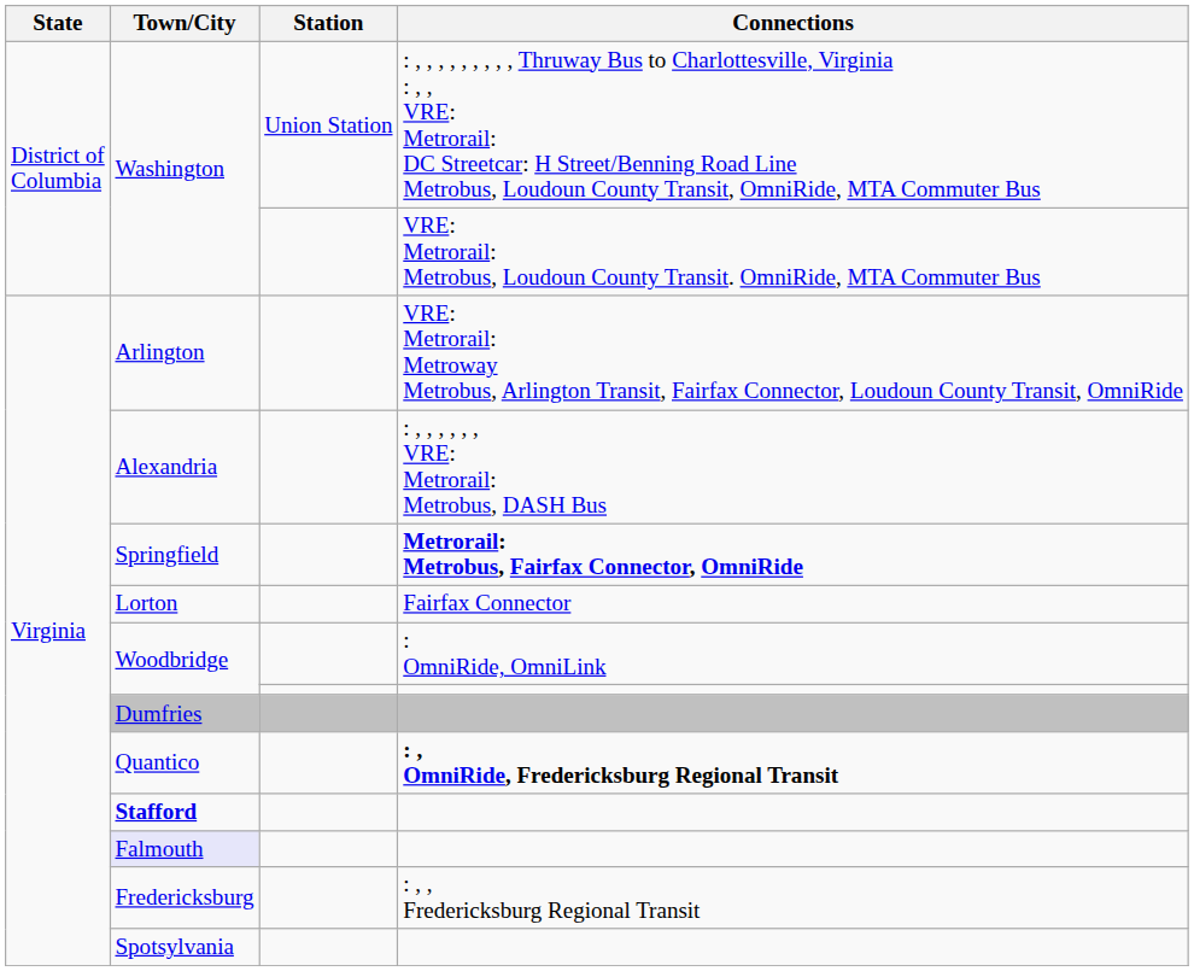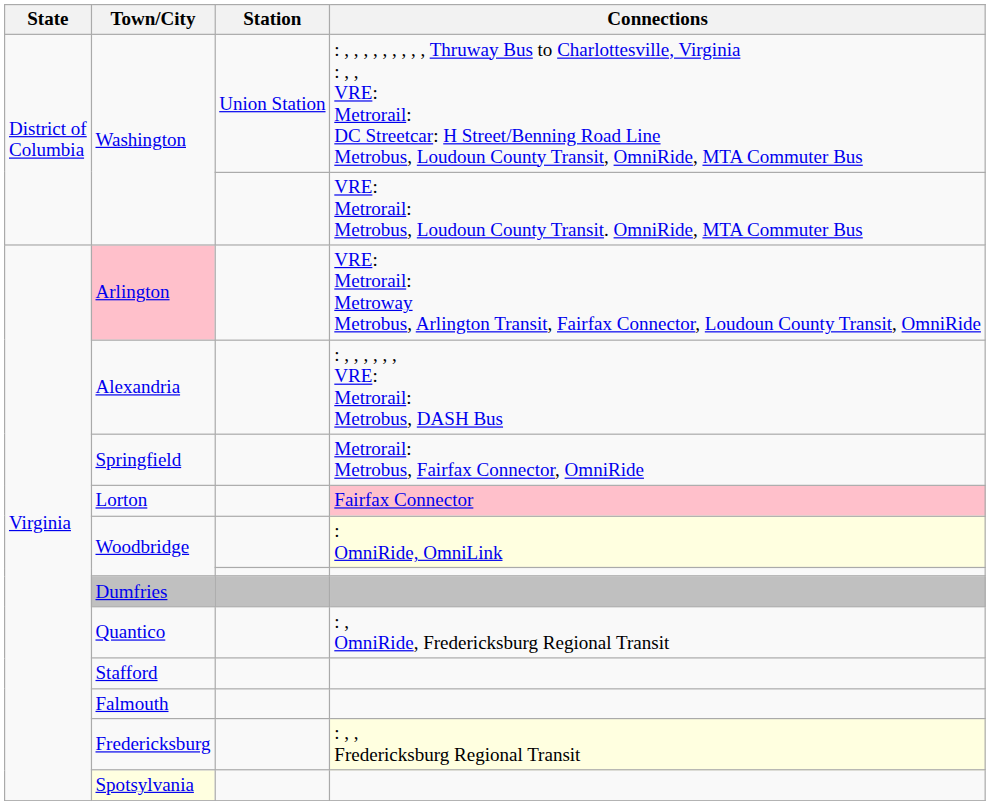Arlington | Town/City: no background -> pink background
Springfield | Connections: bold -> normal
Lorton | Connections: no background -> pink background
Woodbridge / : OmniRide, OmniLink | Connections: no background -> lightyellow background
Quantico | Connections: bold -> normal
Stafford | Town/City: bold -> normal
Falmouth | Town/City: lavender background -> no background
Fredericksburg | Connections: no background -> lightyellow background
Spotsylvania | Town/City: no background -> lightyellow background
